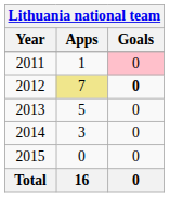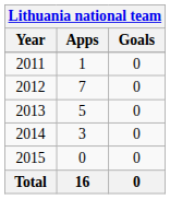2011 | Goals: pink background -> no background
2012 | Apps: khaki background -> no background
2012 | Goals: bold -> normal
